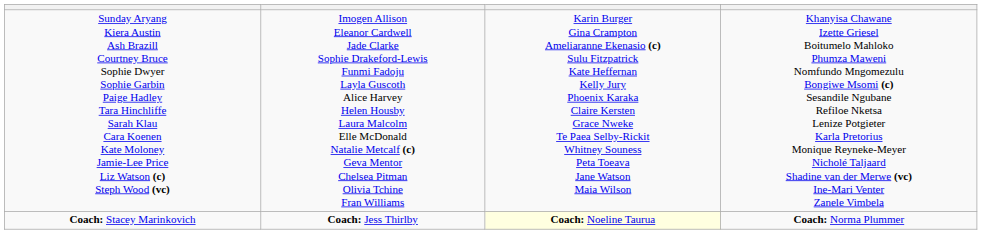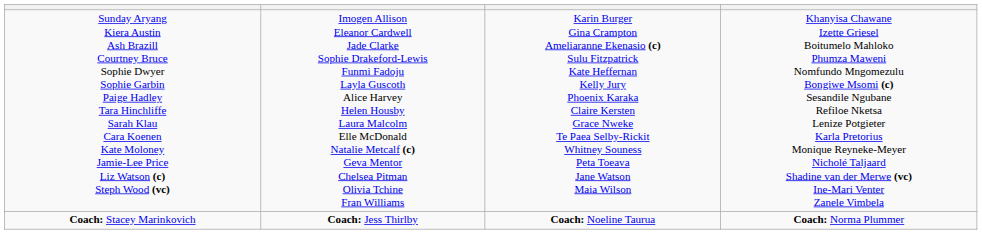Coach: Stacey Marinkovich | column 3: lightyellow background -> no background
